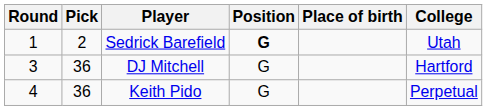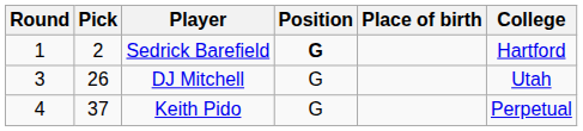Sedrick Barefield | College: Utah -> Hartford
DJ Mitchell | Pick: 36 -> 26
DJ Mitchell | College: Hartford -> Utah
Keith Pido | Pick: 36 -> 37
